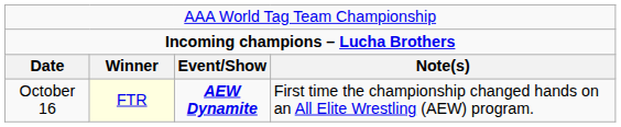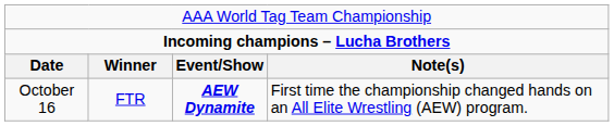October 16 | column 2: lightyellow background -> no background
